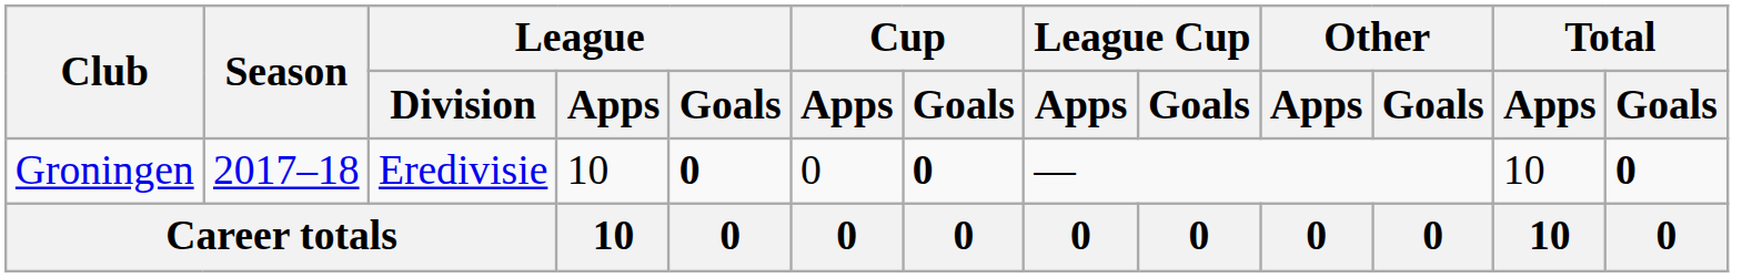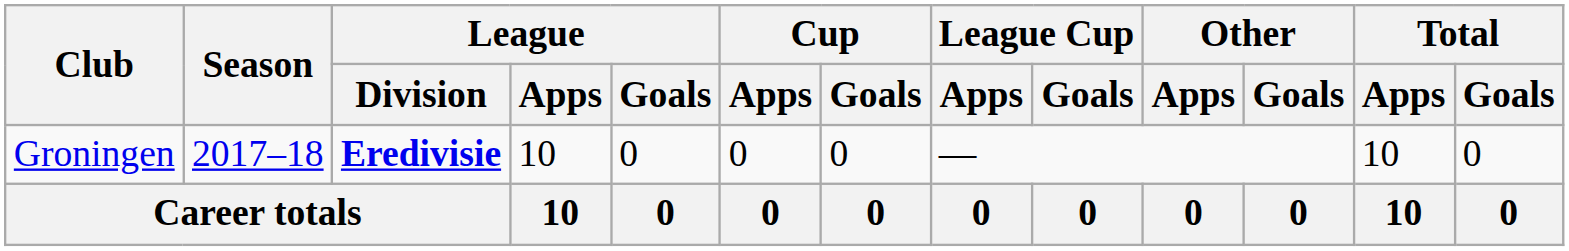Groningen | League / Division: normal -> bold
Groningen | League / Goals: bold -> normal
Groningen | Cup / Goals: bold -> normal
Groningen | Total / Goals: bold -> normal
